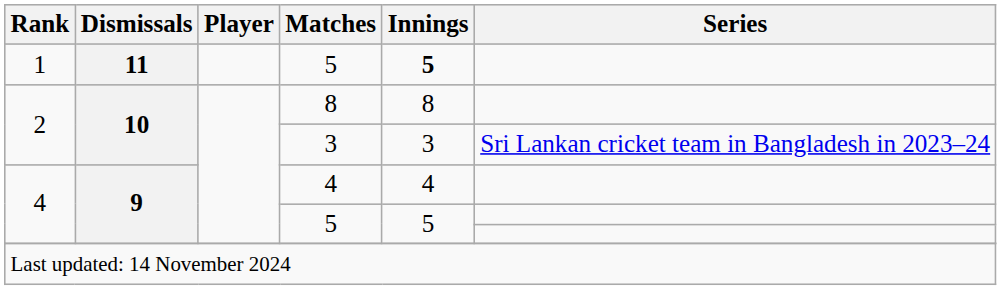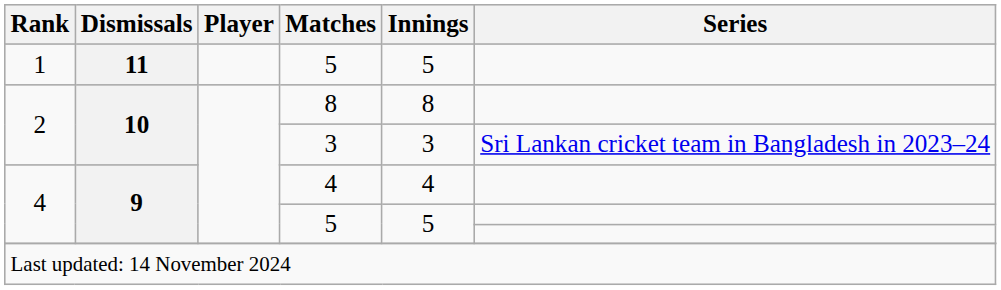1 / 5 | Innings: bold -> normal
